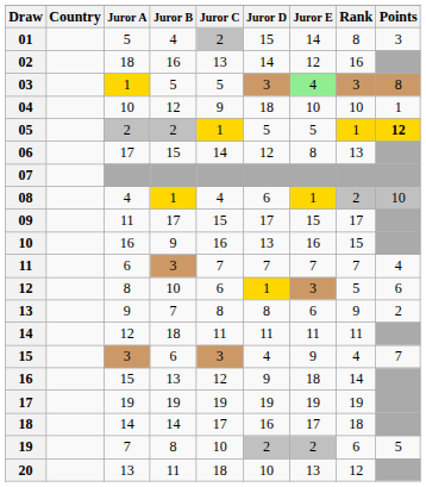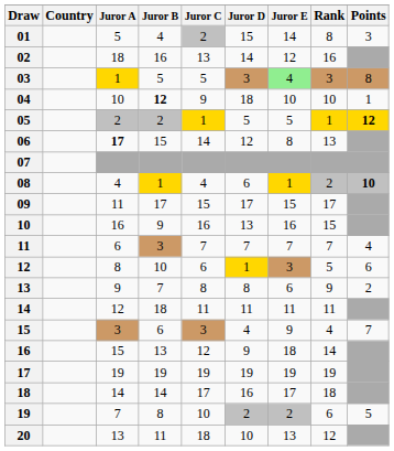04 | Juror B: normal -> bold
06 | Juror A: normal -> bold
08 | Points: normal -> bold
